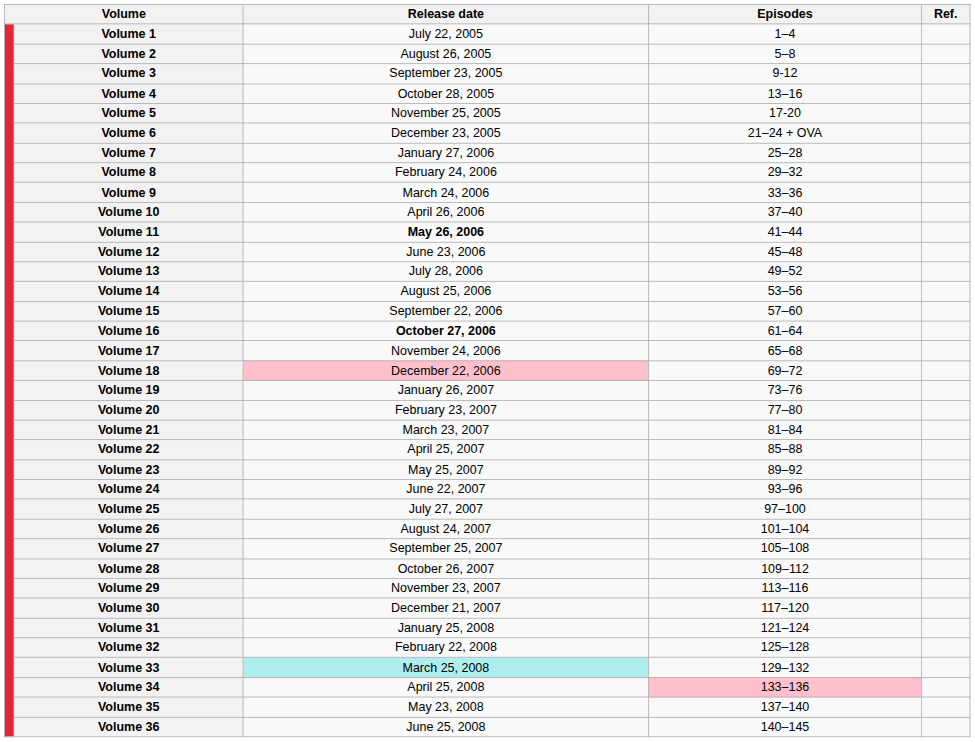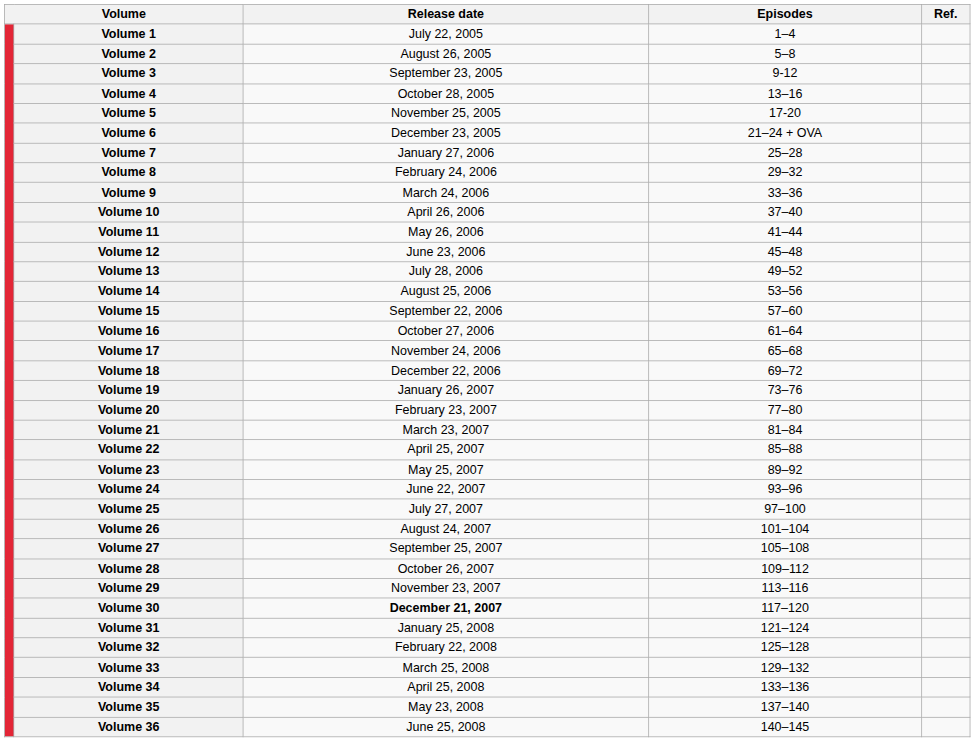Volume 11 | Release date: bold -> normal
Volume 16 | Release date: bold -> normal
Volume 18 | Release date: pink background -> no background
Volume 30 | Release date: normal -> bold
Volume 33 | Release date: paleturquoise background -> no background
Volume 34 | Episodes: pink background -> no background
